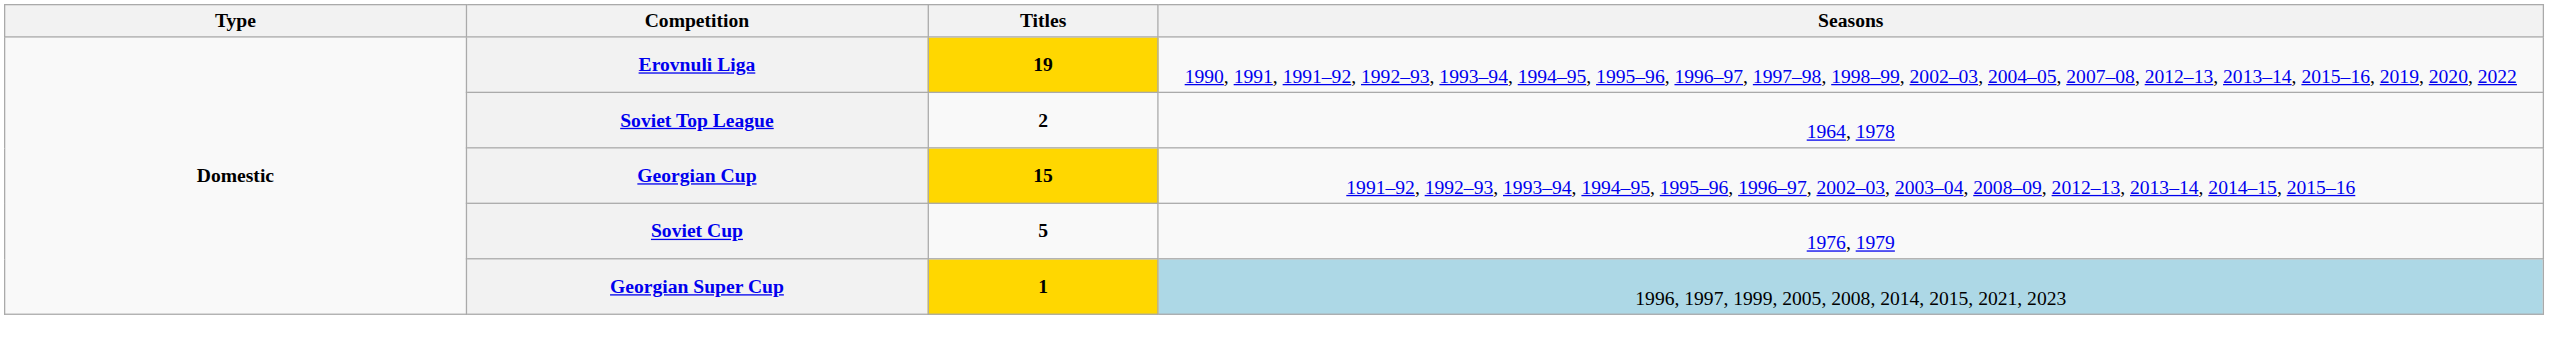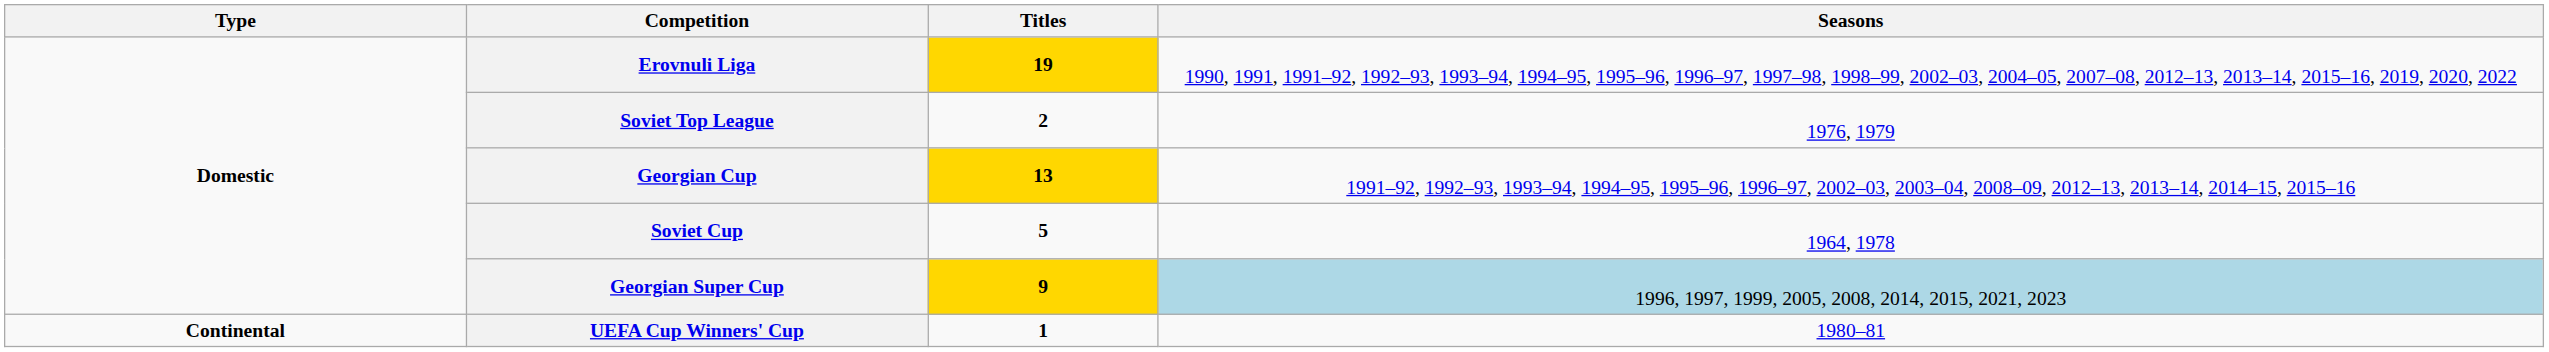Soviet Top League | Seasons: 1964, 1978 -> 1976, 1979
Georgian Cup | Titles: 15 -> 13
Soviet Cup | Seasons: 1976, 1979 -> 1964, 1978
Georgian Super Cup | Titles: 1 -> 9
+ row: Continental | UEFA Cup Winners' Cup | 1 | 1980–81
